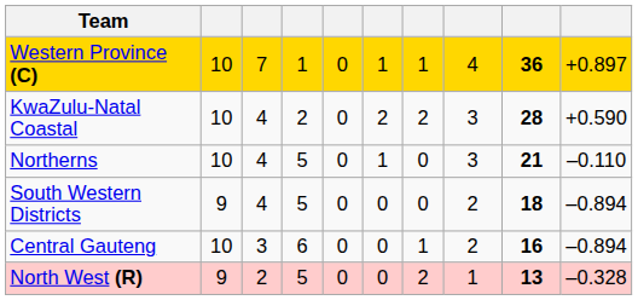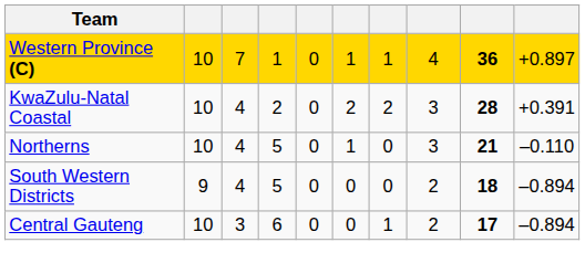KwaZulu-Natal Coastal | column 10: +0.590 -> +0.391
Central Gauteng | column 9: 16 -> 17
- row: North West (R) | 9 | 2 | 5 | 0 | 0 | 2 | 1 | 13 | –0.328
